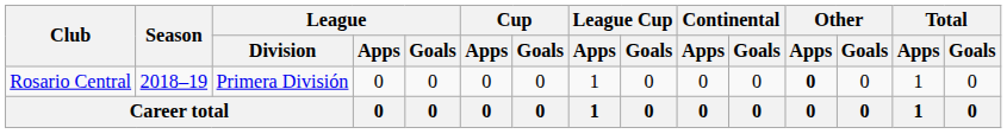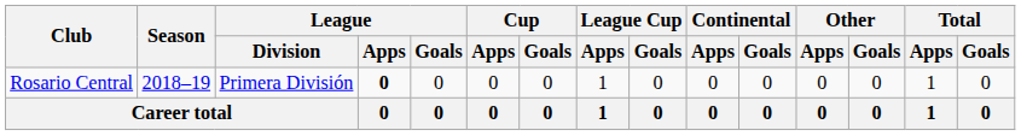Rosario Central | League / Apps: normal -> bold
Rosario Central | Other / Apps: bold -> normal
